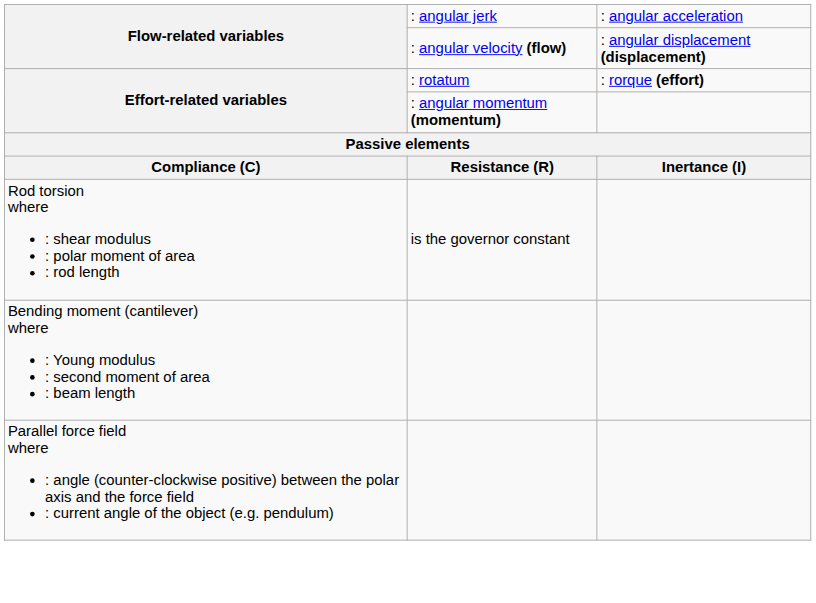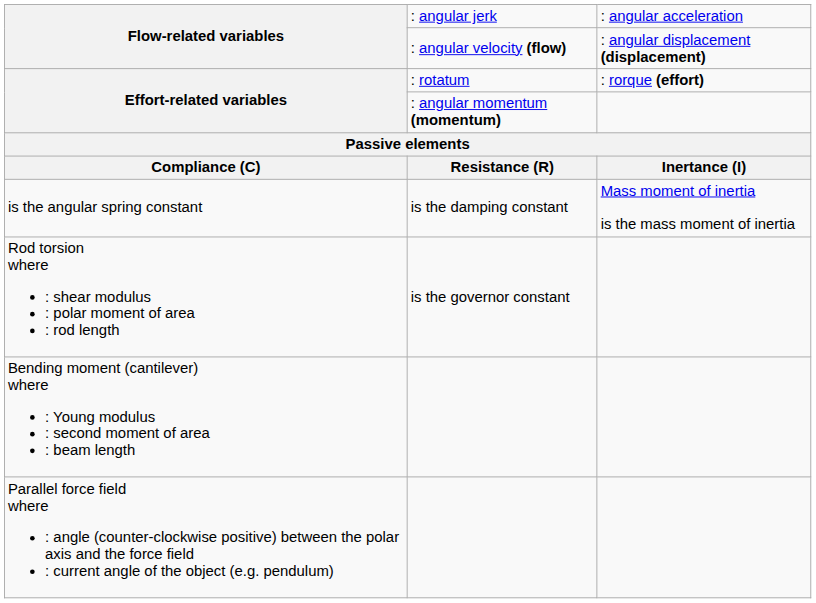+ row: is the angular spring constant | is the damping constant | Mass moment of inertia is the mass moment of inertia
